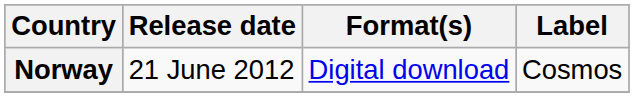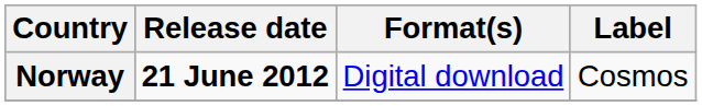Norway | Release date: normal -> bold
